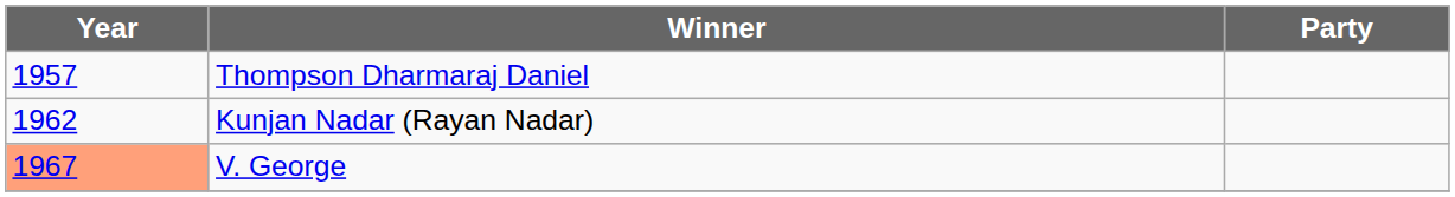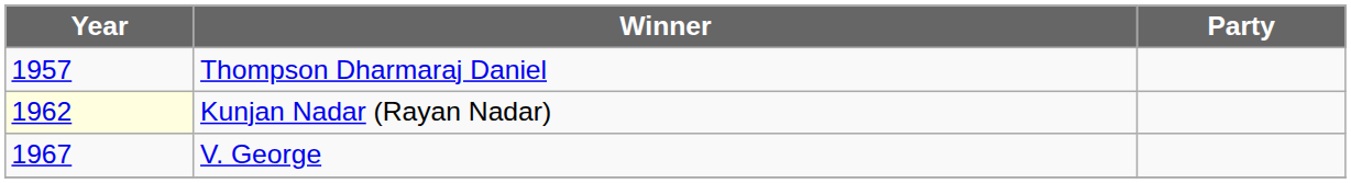Kunjan Nadar (Rayan Nadar) | Year: no background -> lightyellow background
V. George | Year: lightsalmon background -> no background
